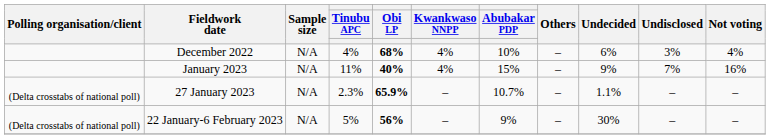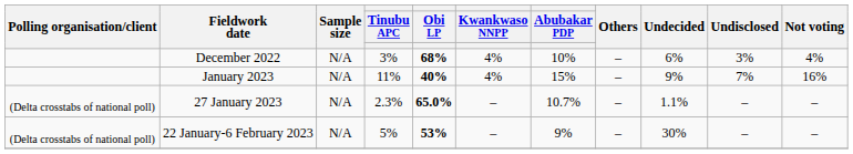December 2022 | Tinubu APC: 4% -> 3%
27 January 2023 | Obi LP: 65.9% -> 65.0%
22 January-6 February 2023 | Obi LP: 56% -> 53%
